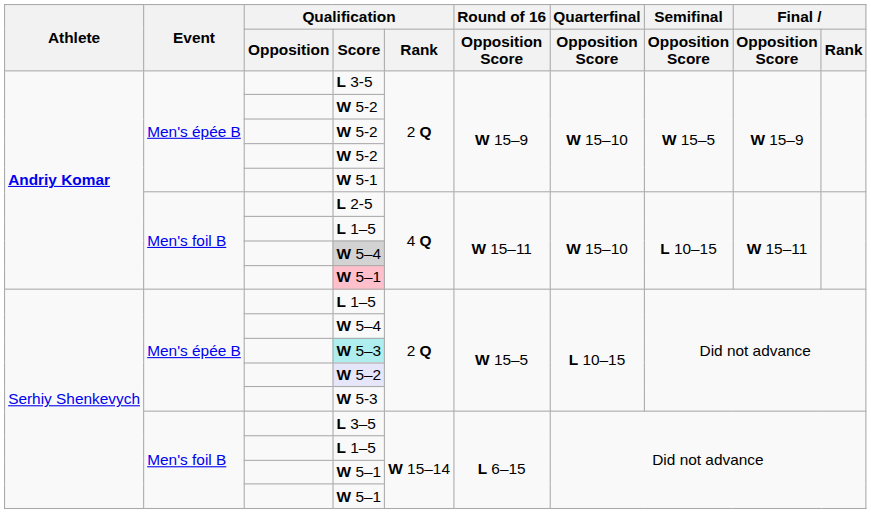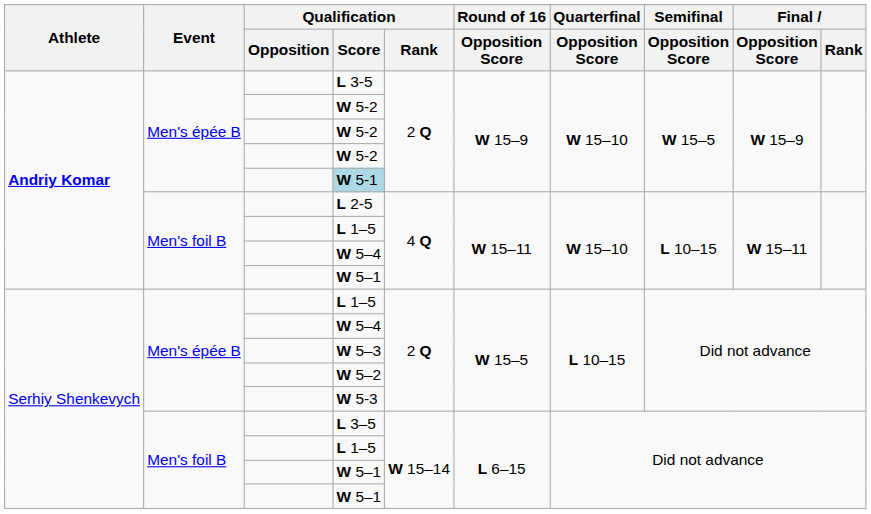W 5-1 | Qualification / Score: no background -> lightblue background
Andriy Komar / W 5–4 | Qualification / Score: lightgrey background -> no background
Andriy Komar / W 5–1 | Qualification / Score: pink background -> no background
W 5–3 | Qualification / Score: paleturquoise background -> no background
W 5–2 | Qualification / Score: lavender background -> no background
